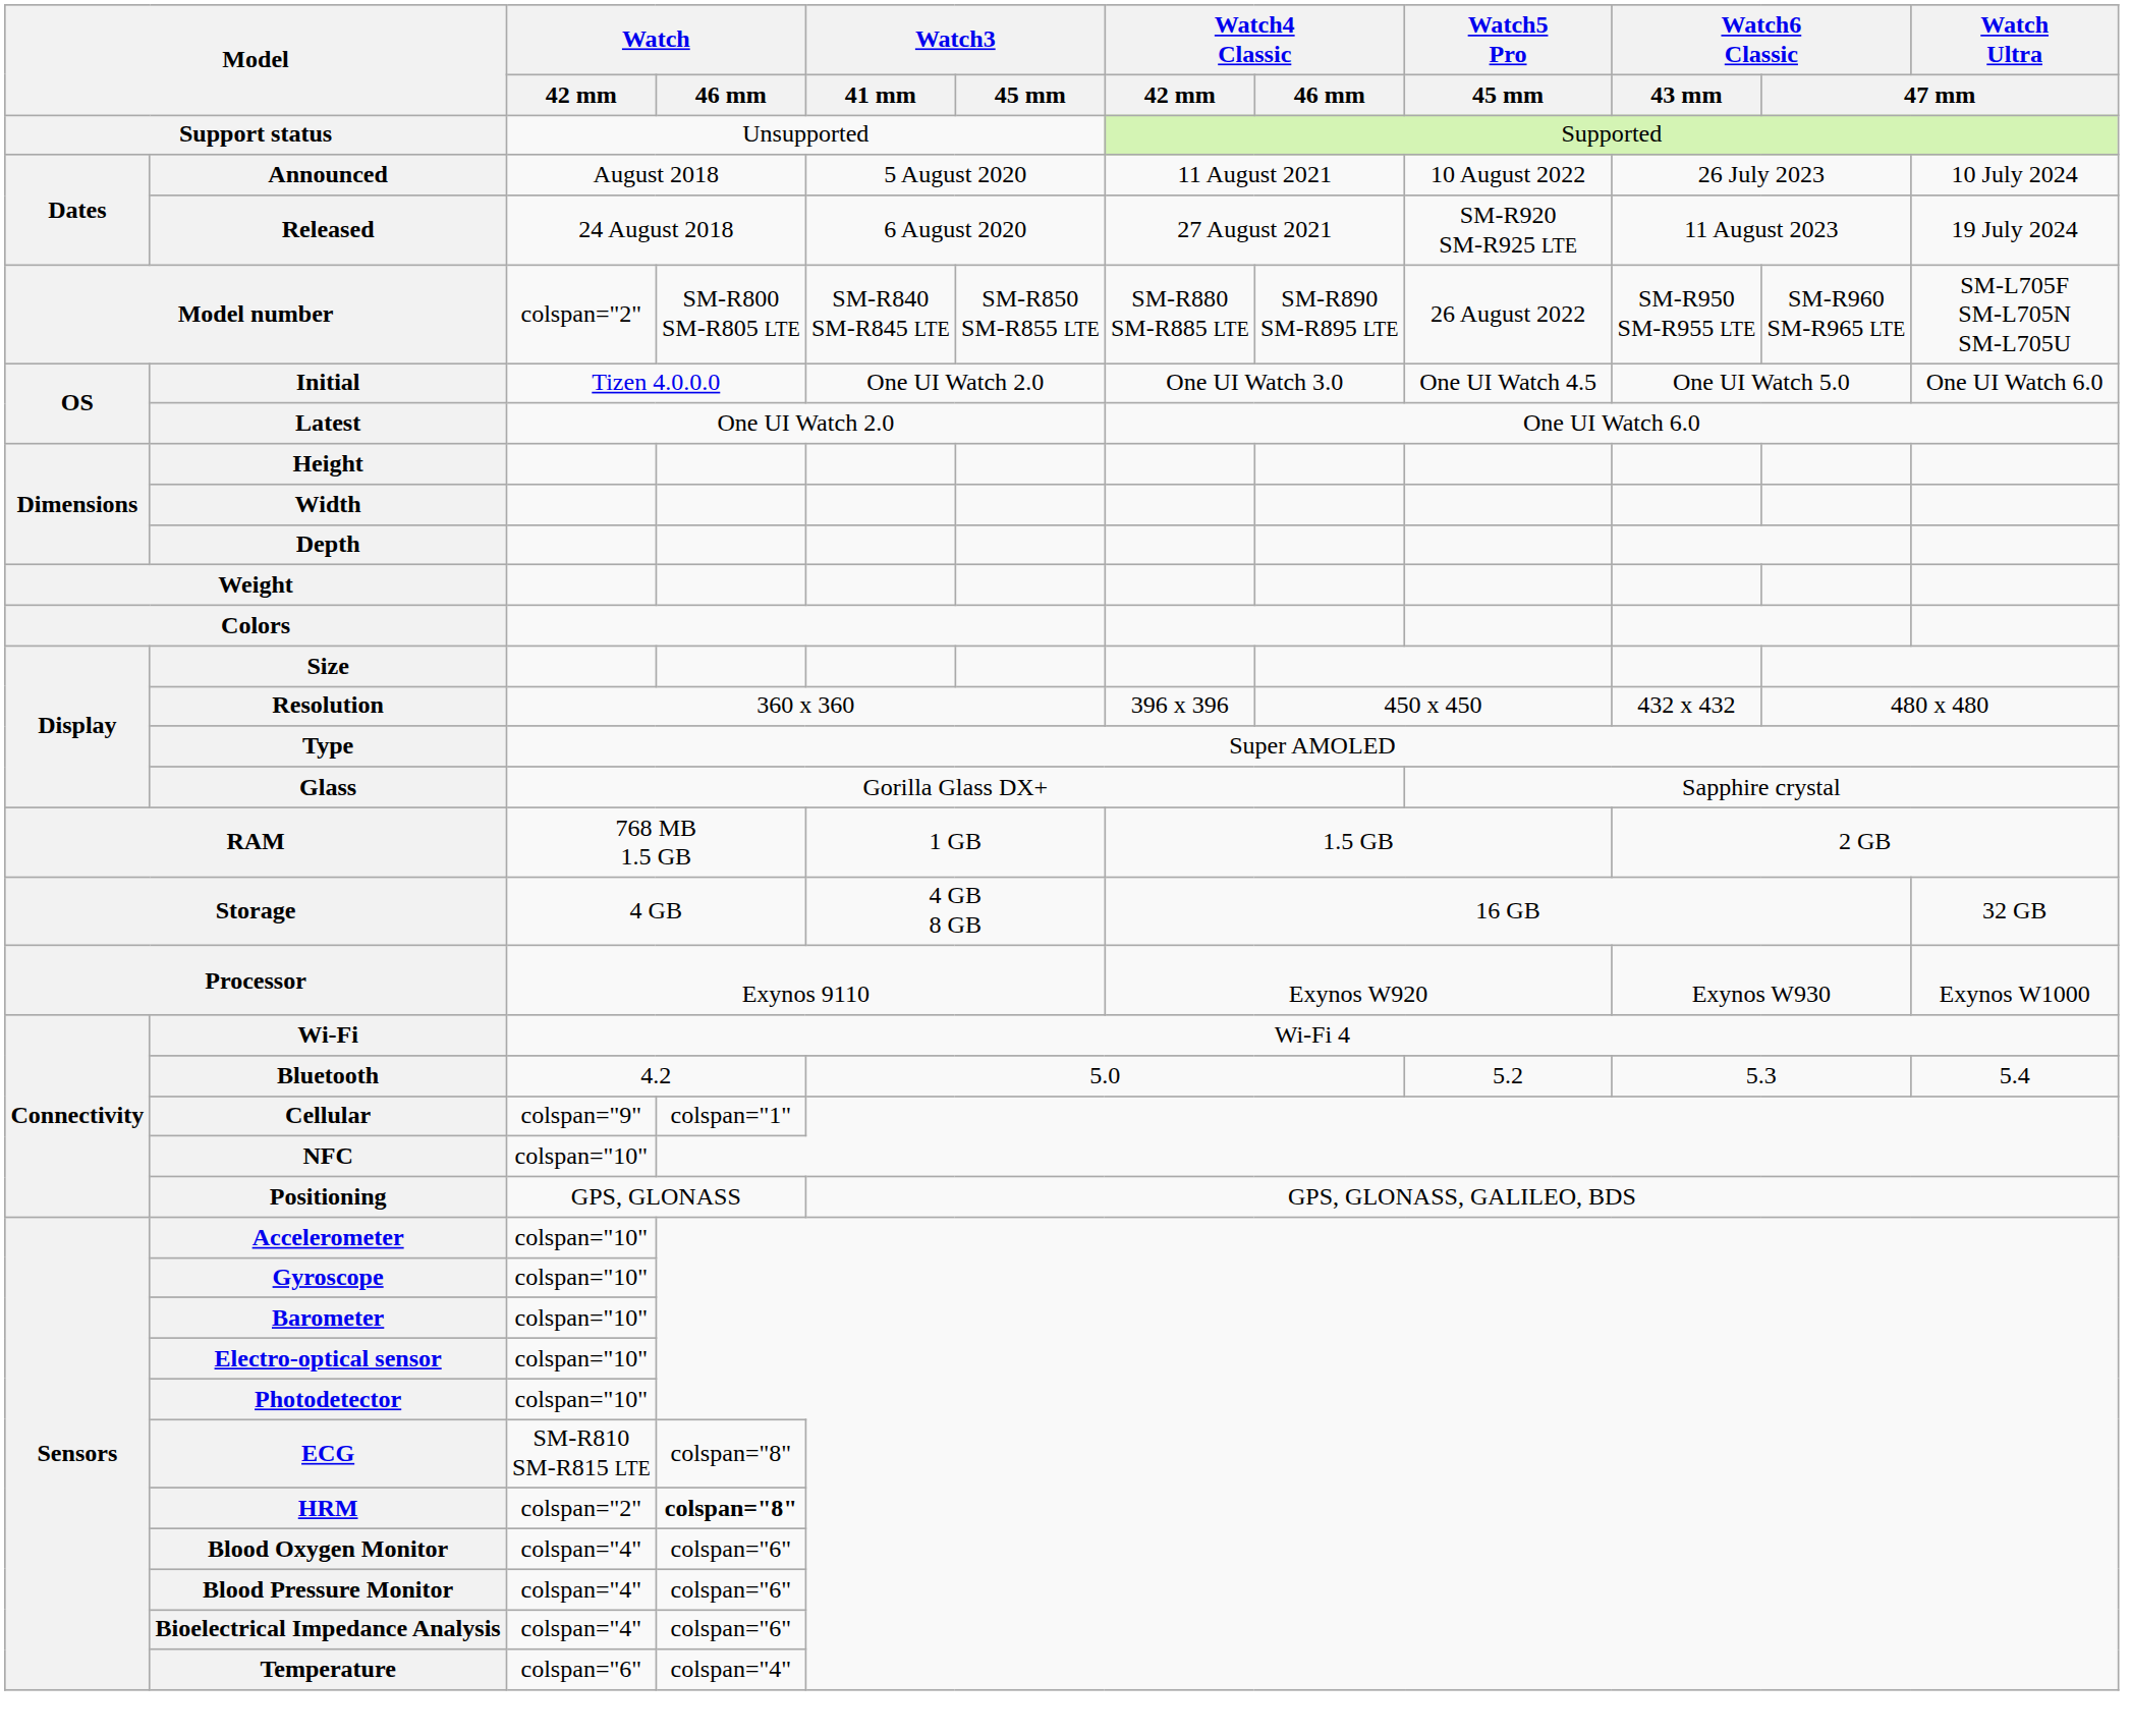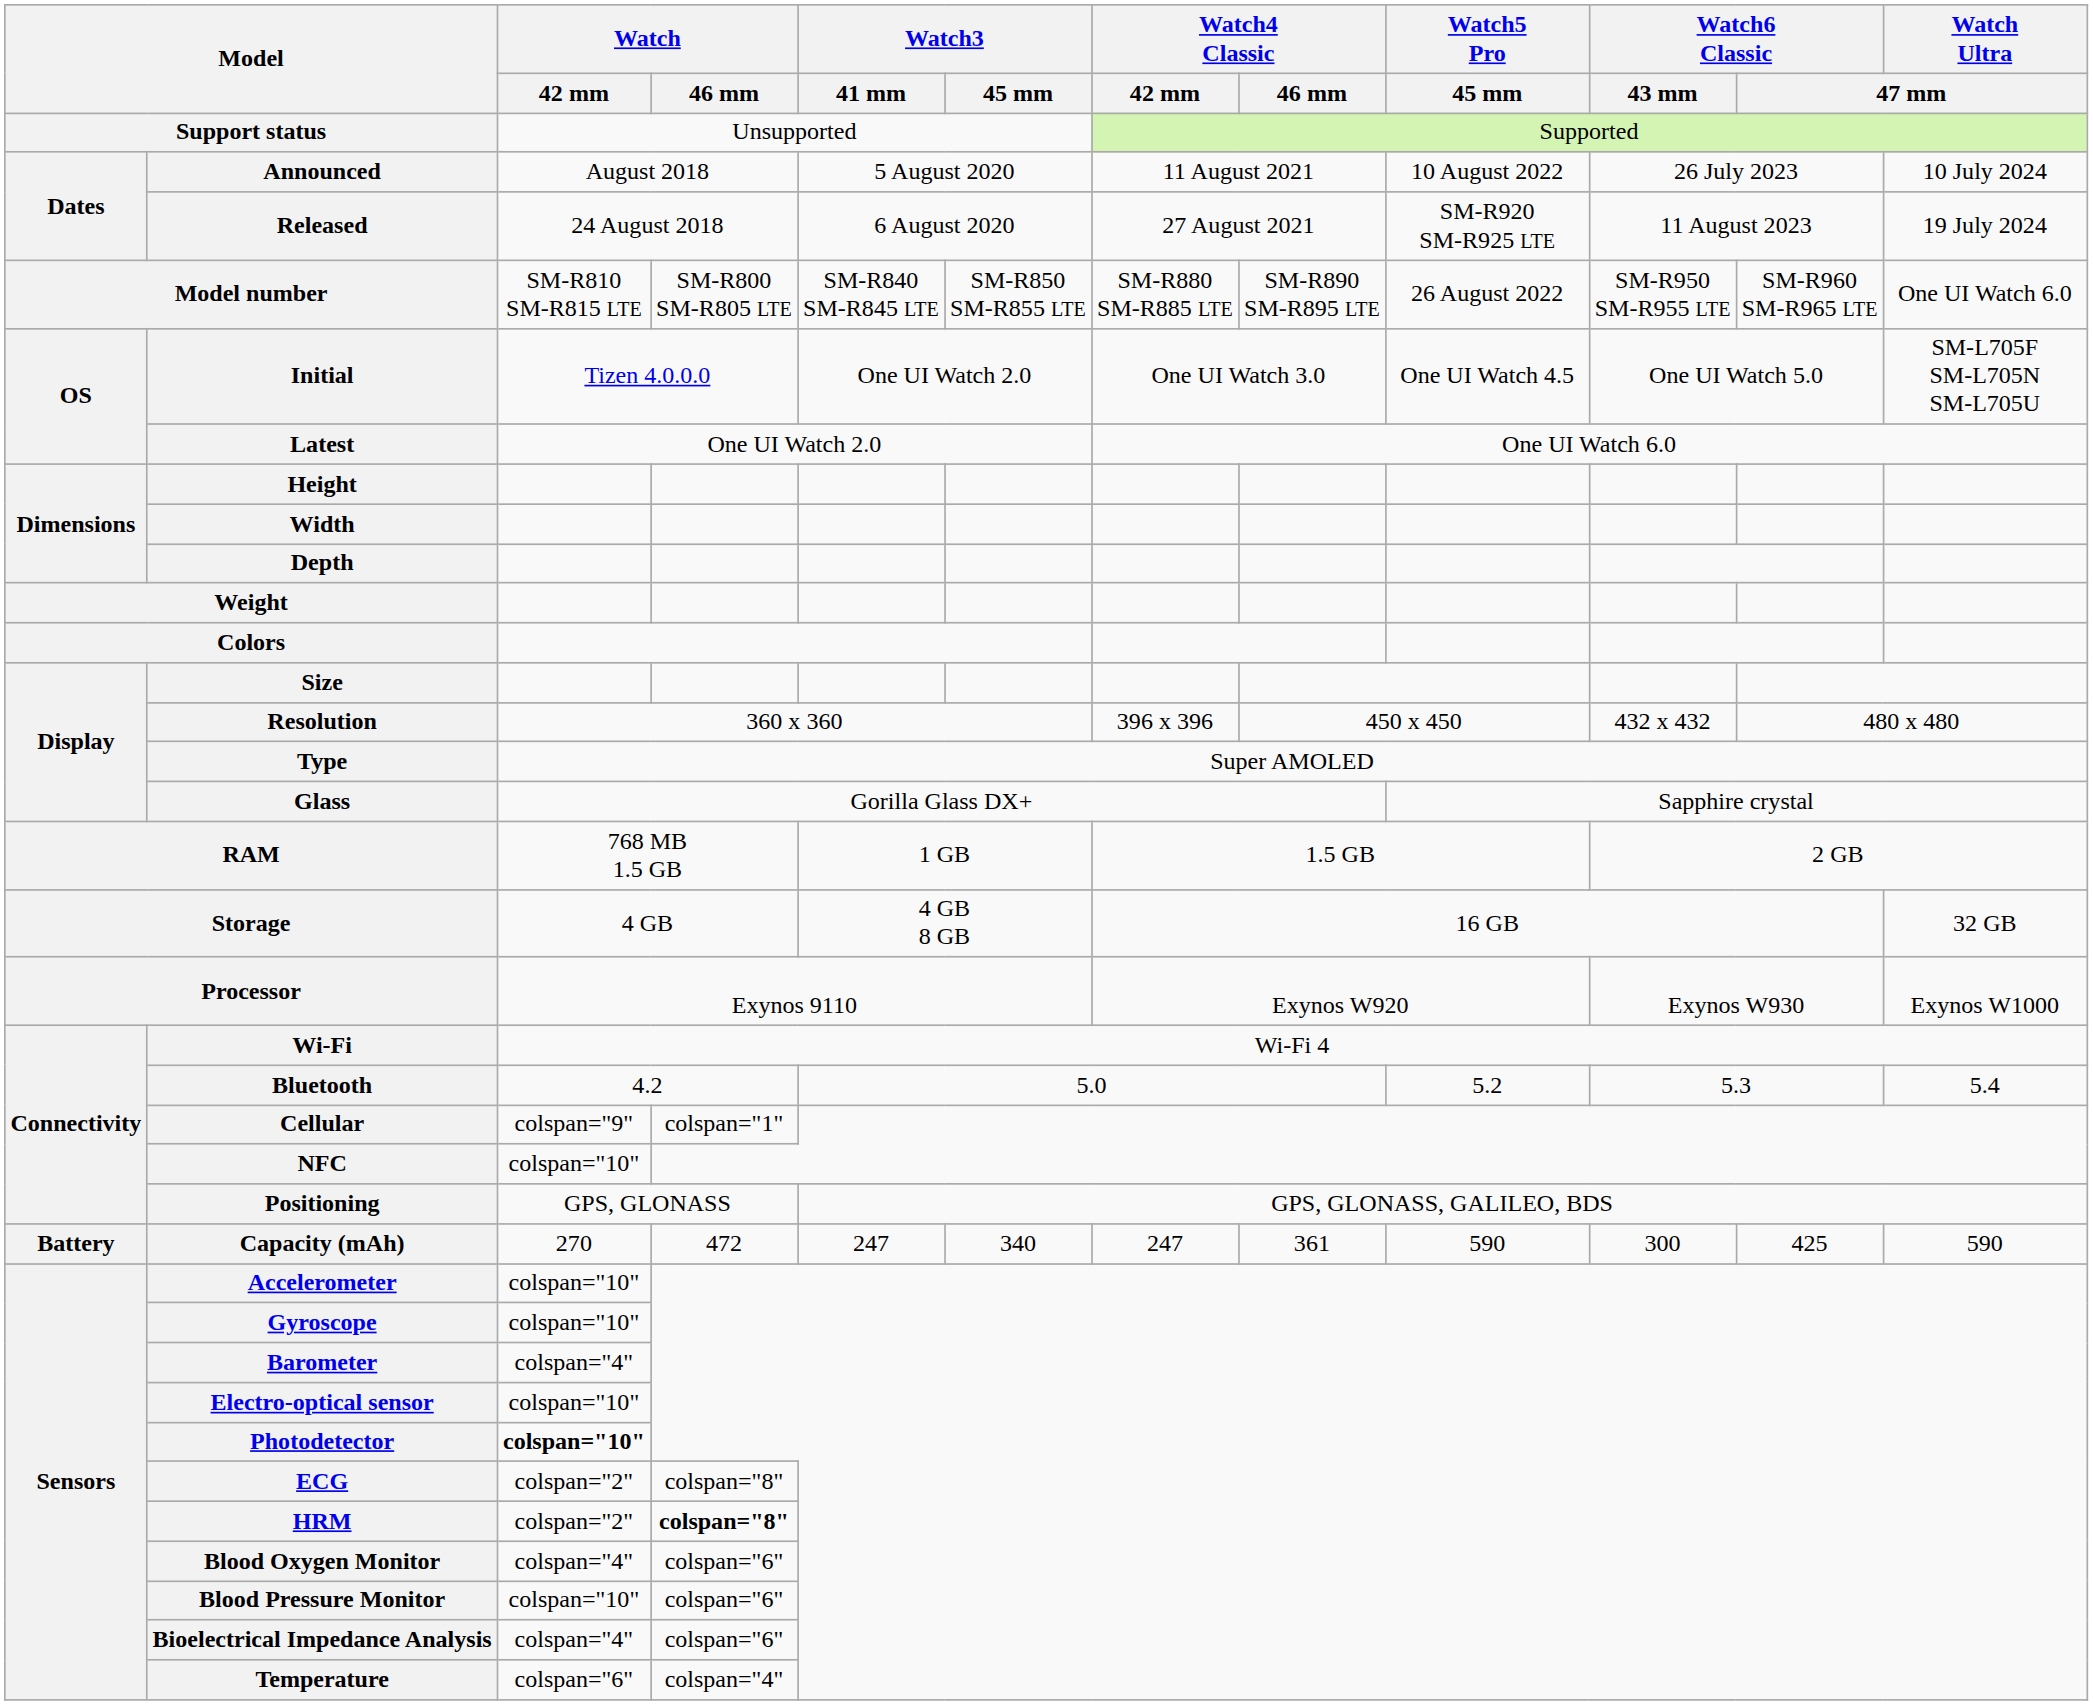Model number | Watch / 42 mm: colspan="2" -> SM-R810 SM-R815 LTE
Model number | Watch Ultra / 47 mm: SM-L705F SM-L705N SM-L705U -> One UI Watch 6.0
Initial | Watch Ultra / 47 mm: One UI Watch 6.0 -> SM-L705F SM-L705N SM-L705U
+ row: Battery | Capacity (mAh) | 270 | 472 | 247 | 340 | 247 | 361 | 590 | 300 | 425 | 590
Barometer | Watch / 42 mm: colspan="10" -> colspan="4"
Photodetector | Watch / 42 mm: normal -> bold
ECG | Watch / 42 mm: SM-R810 SM-R815 LTE -> colspan="2"
Blood Pressure Monitor | Watch / 42 mm: colspan="4" -> colspan="10"
